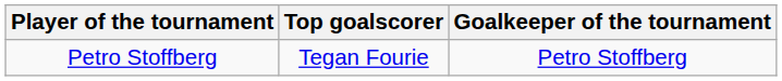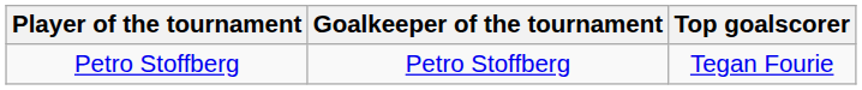columns swapped: Goalkeeper of the tournament <-> Top goalscorer
